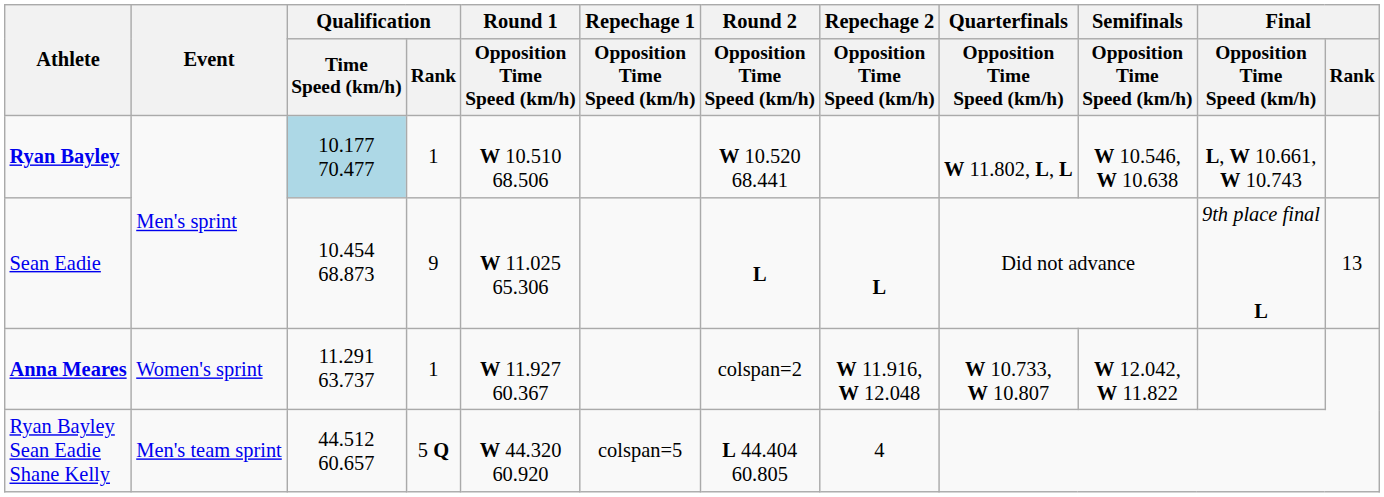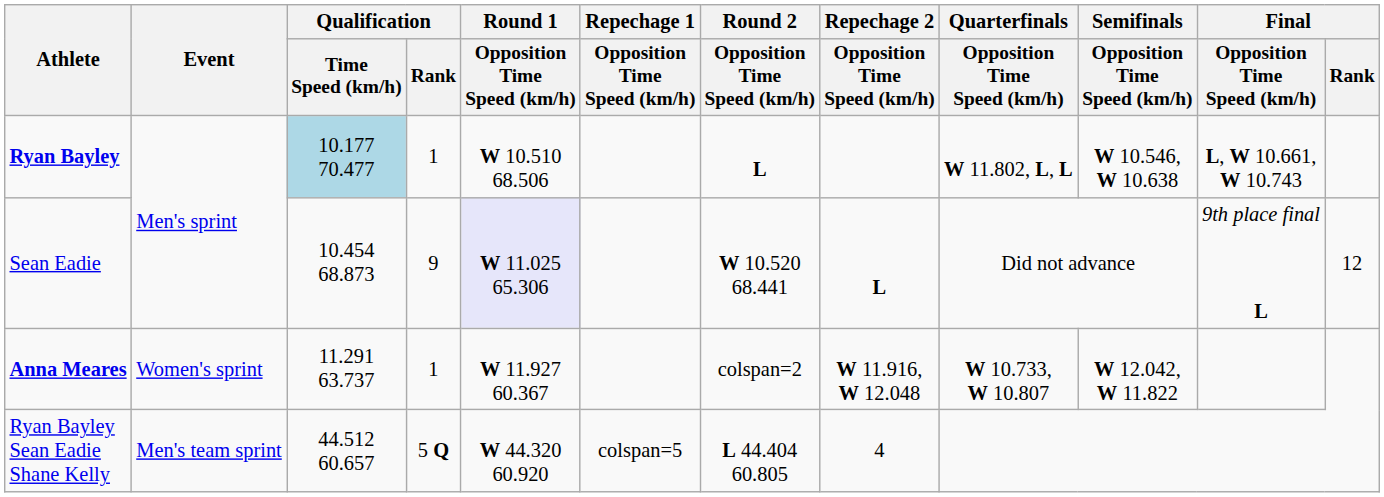Ryan Bayley | Round 2 / Opposition Time Speed (km/h): W 10.520 68.441 -> L
Sean Eadie | Round 1 / Opposition Time Speed (km/h): no background -> lavender background
Sean Eadie | Round 2 / Opposition Time Speed (km/h): L -> W 10.520 68.441
Sean Eadie | Final / Rank: 13 -> 12
